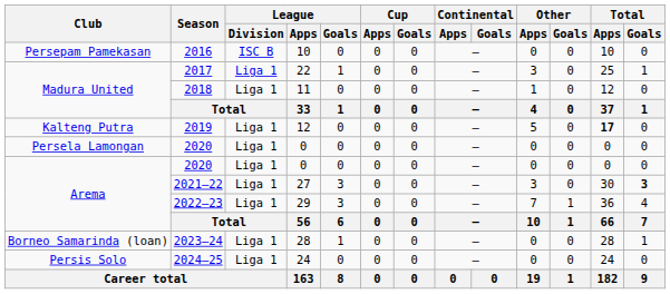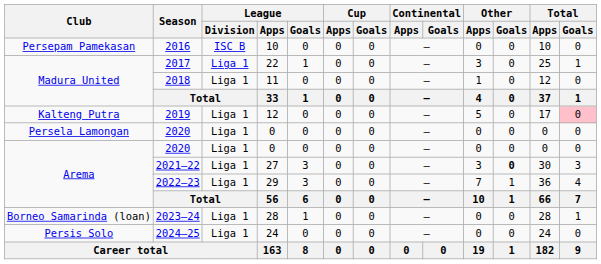2019 | Total / Apps: bold -> normal
2019 | Total / Goals: no background -> pink background
2021–22 | Other / Goals: normal -> bold
2021–22 | Total / Goals: bold -> normal
